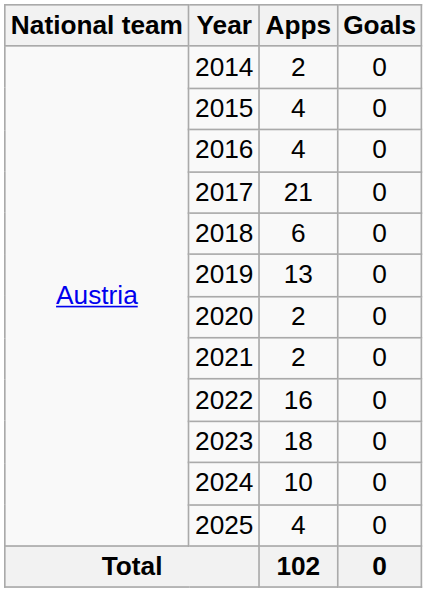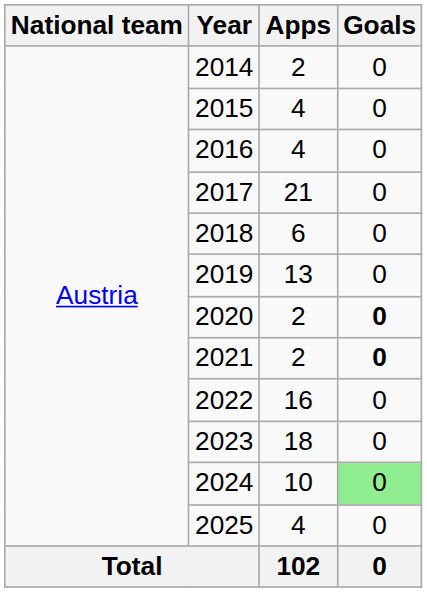2020 | Goals: normal -> bold
2021 | Goals: normal -> bold
2024 | Goals: no background -> lightgreen background
